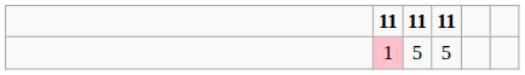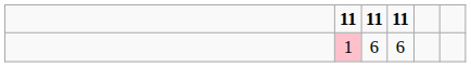row 2 | column 3: 5 -> 6
row 2 | column 4: 5 -> 6
